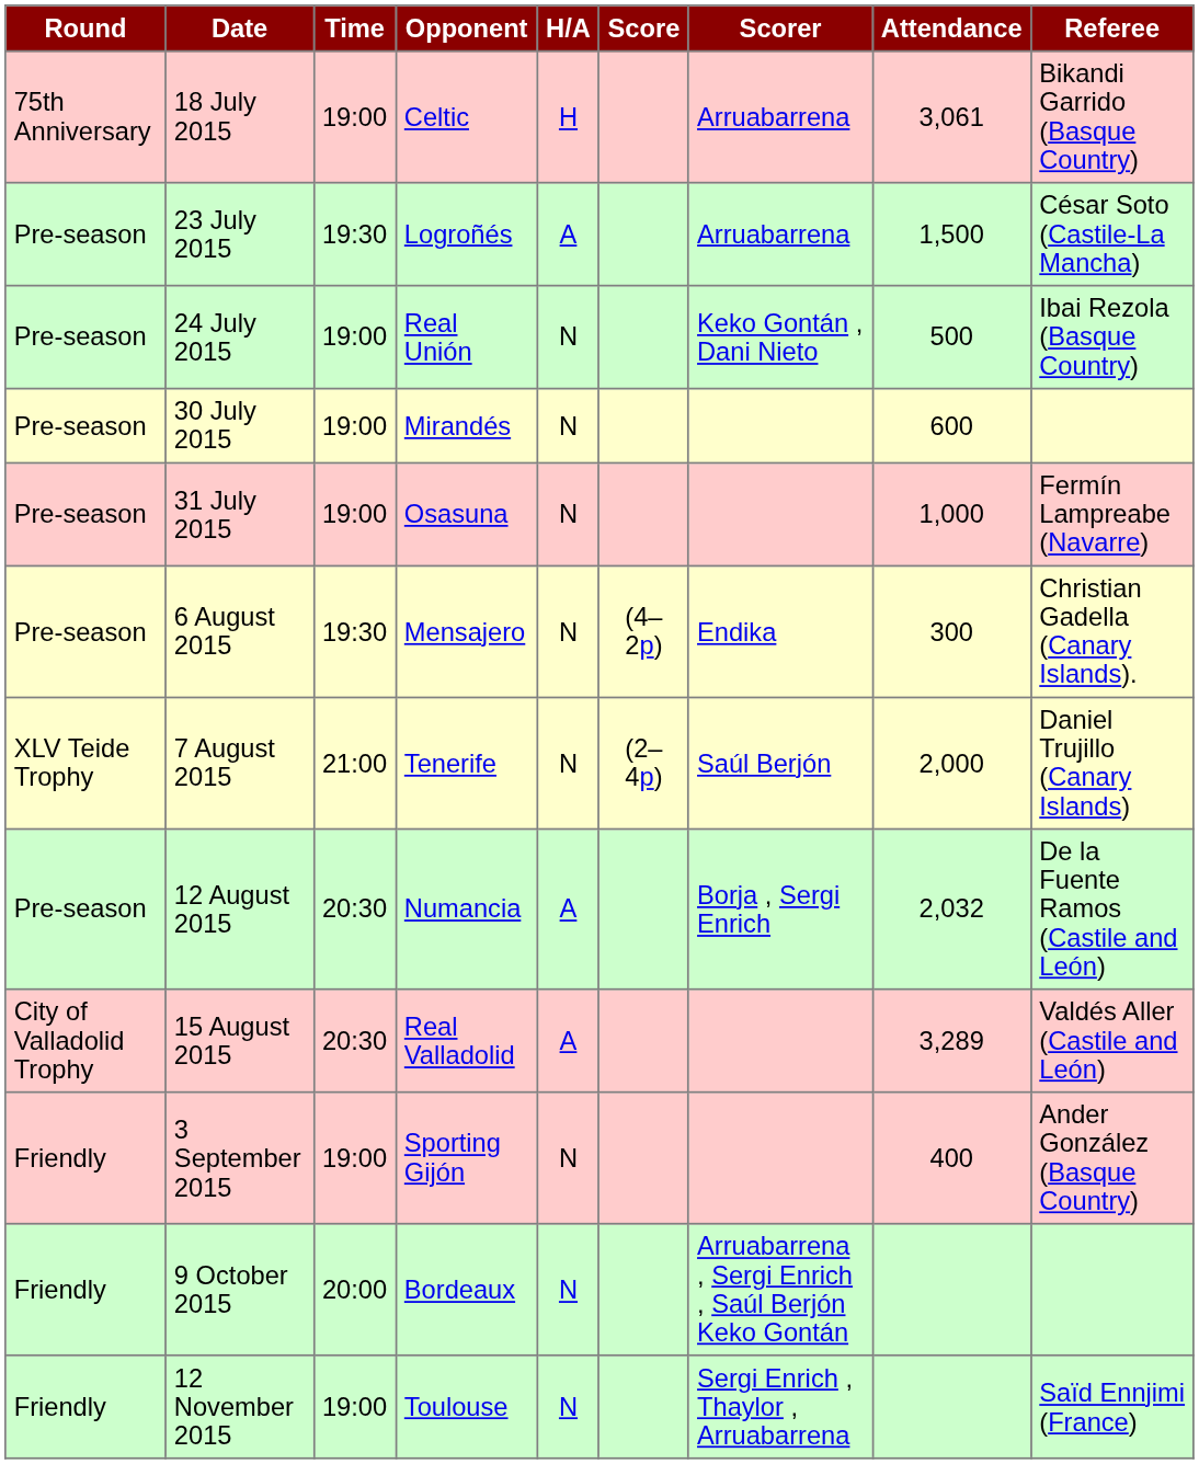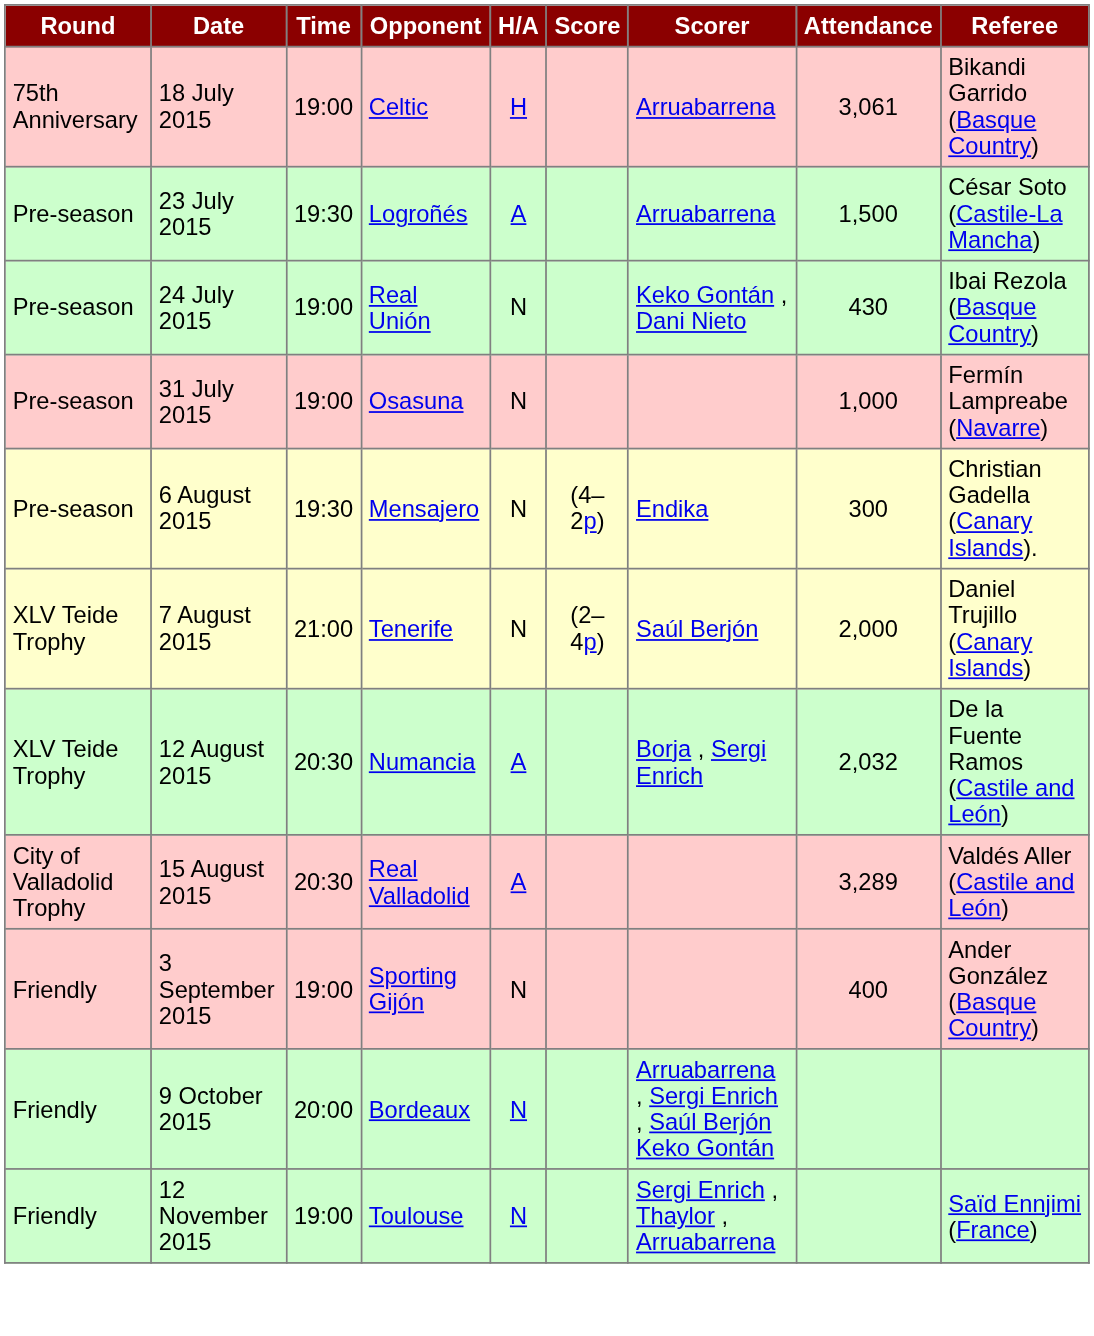24 July 2015 | Attendance: 500 -> 430
- row: Pre-season | 30 July 2015 | 19:00 | Mirandés | N | 600
12 August 2015 | Round: Pre-season -> XLV Teide Trophy
